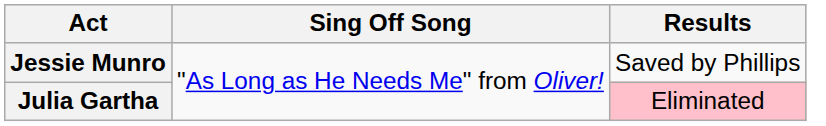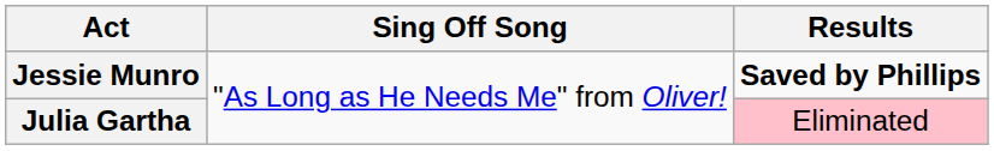Jessie Munro | Results: normal -> bold
